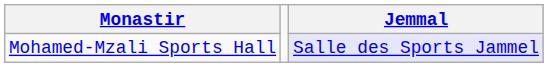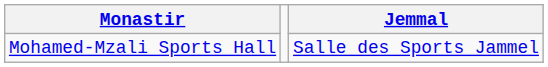Mohamed-Mzali Sports Hall | Jemmal: lavender background -> no background
